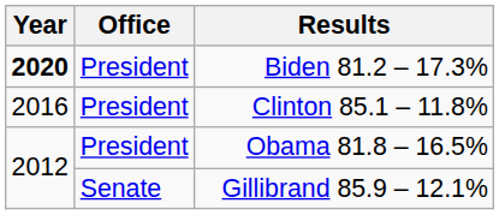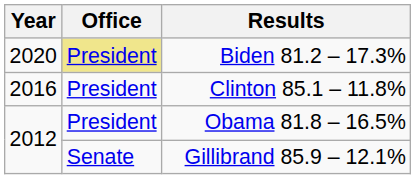Biden 81.2 – 17.3% | Year: bold -> normal
Biden 81.2 – 17.3% | Office: no background -> khaki background
